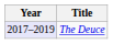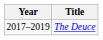The Deuce | Year: lavender background -> no background
